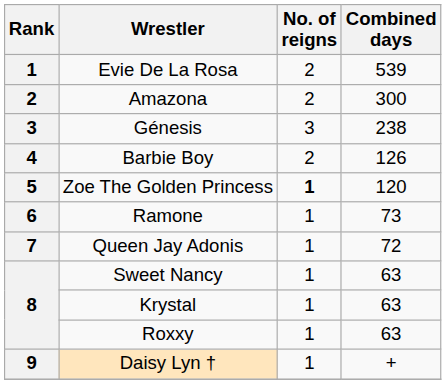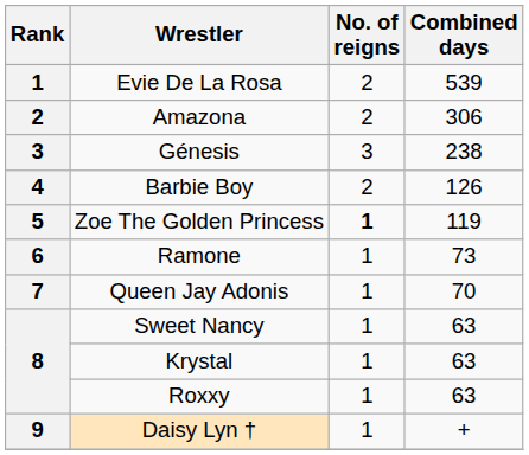Amazona | Combined days: 300 -> 306
Zoe The Golden Princess | Combined days: 120 -> 119
Queen Jay Adonis | Combined days: 72 -> 70
